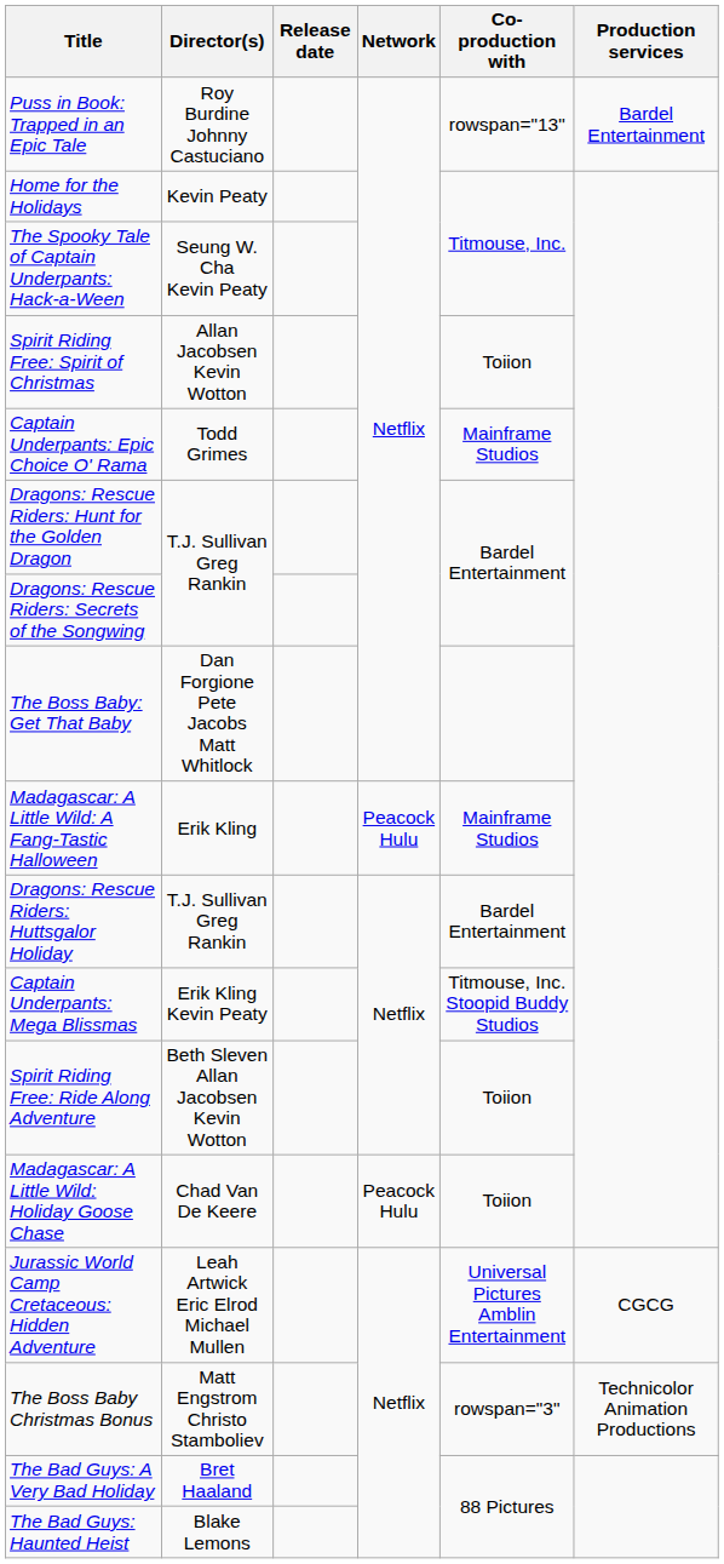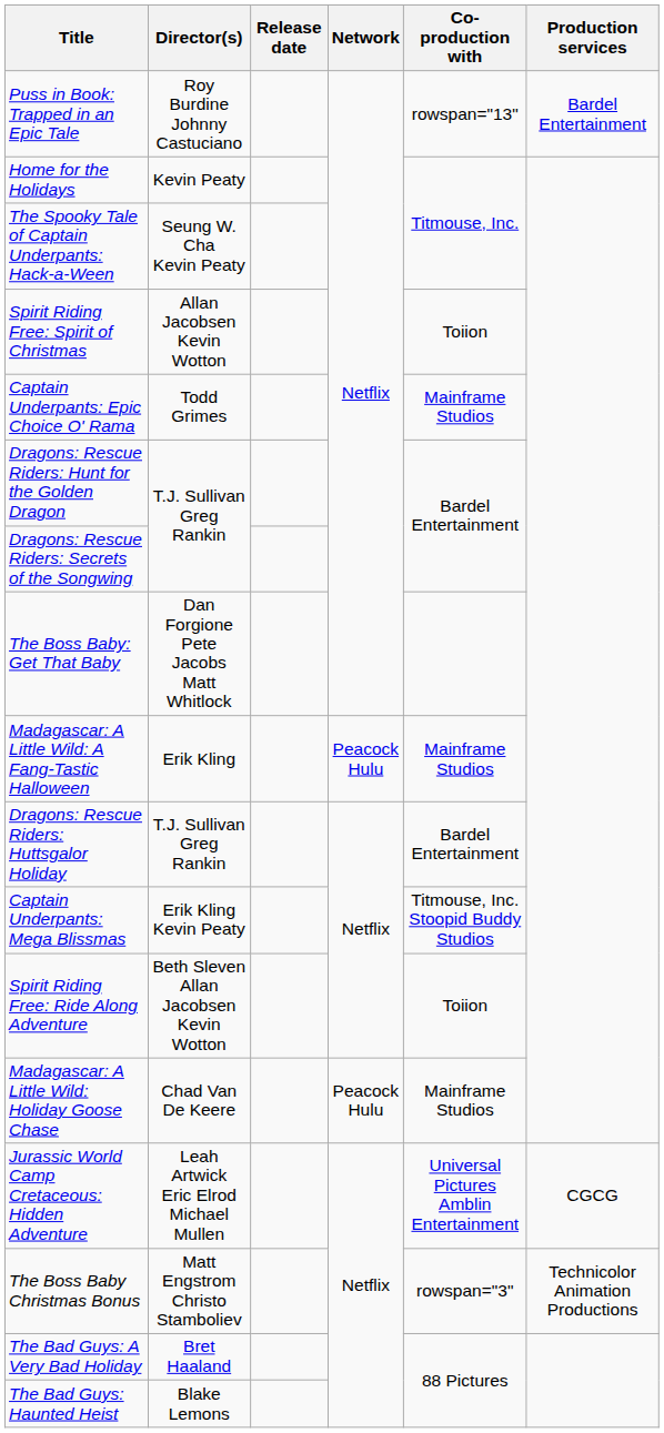Madagascar: A Little Wild: Holiday Goose Chase | Co-production with: Toiion -> Mainframe Studios
